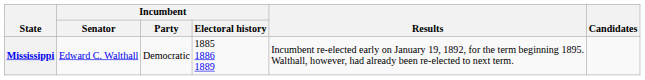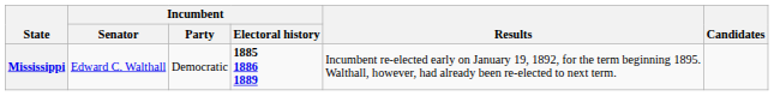Mississippi | Incumbent / Electoral history: normal -> bold
